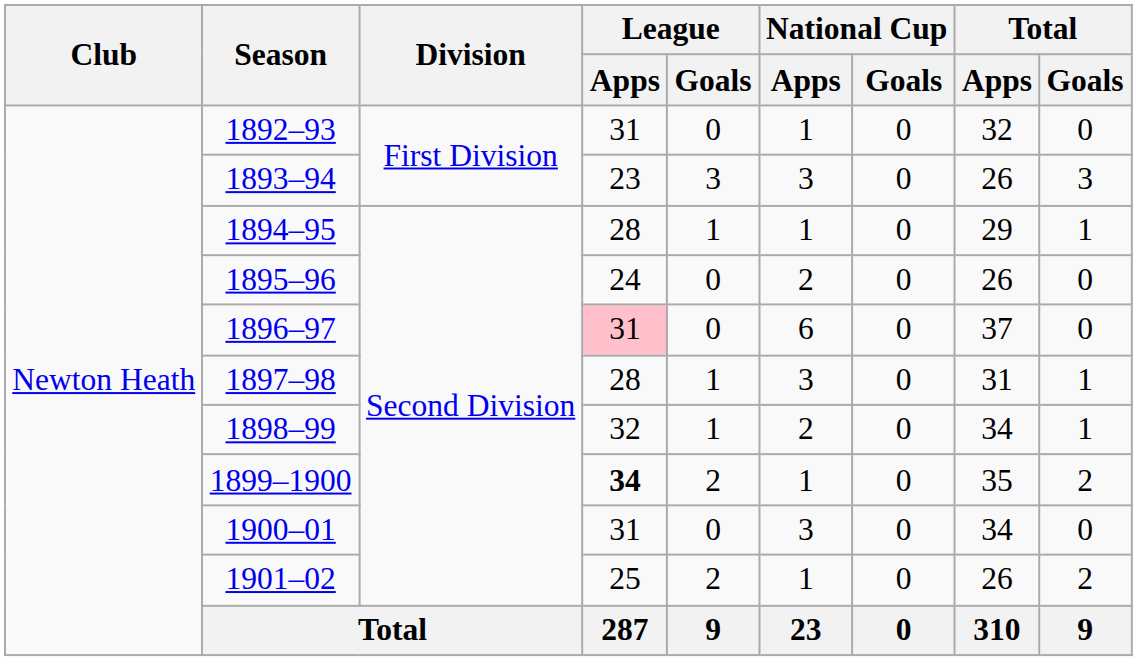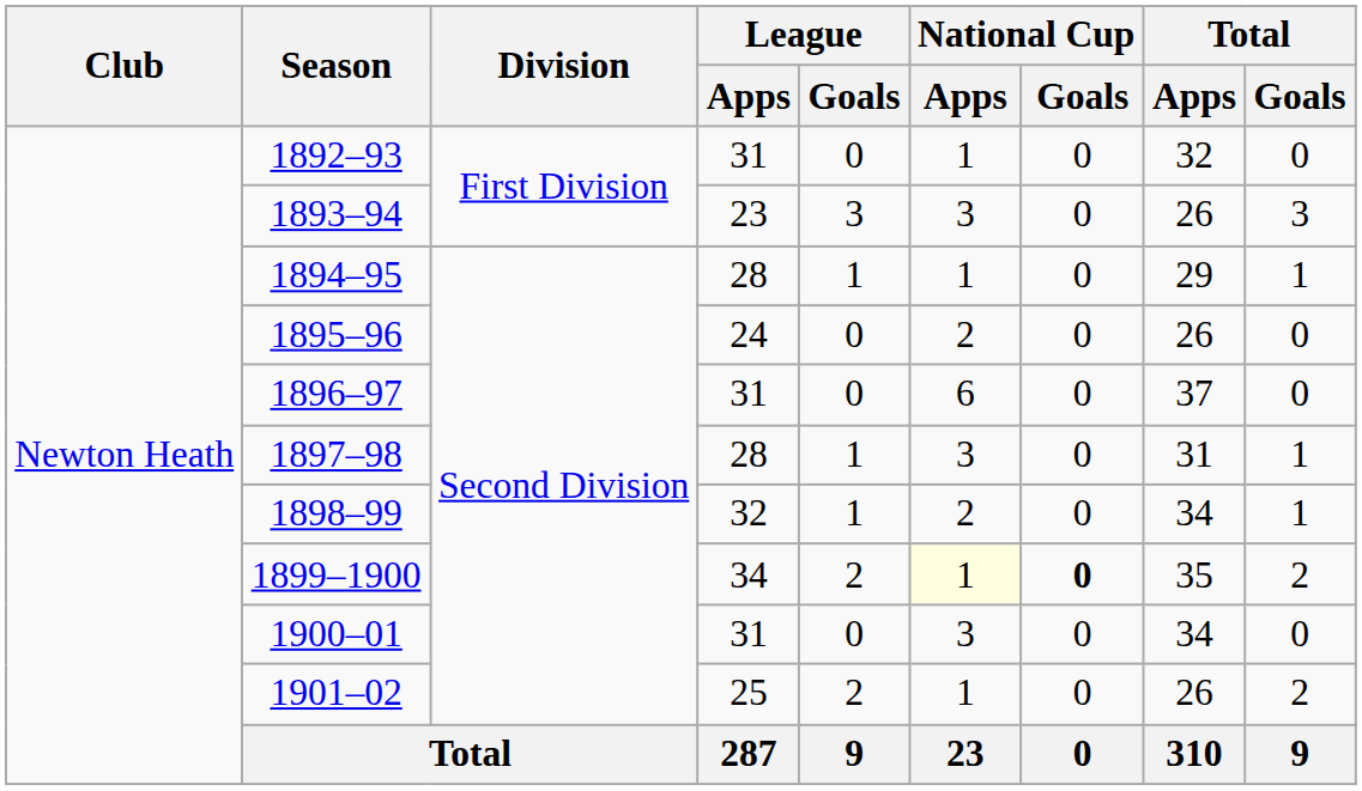1896–97 | League / Apps: pink background -> no background
1899–1900 | League / Apps: bold -> normal
1899–1900 | National Cup / Apps: no background -> lightyellow background
1899–1900 | National Cup / Goals: normal -> bold
